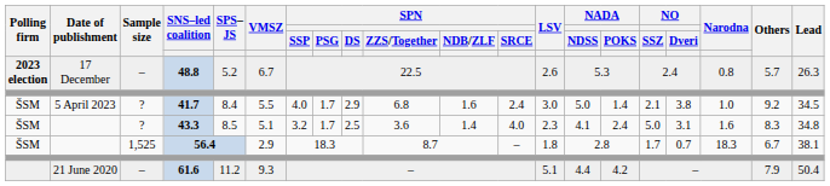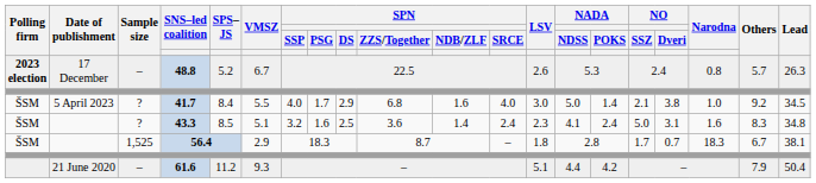41.7 | SPN / SRCE: 2.4 -> 4.0
43.3 | SPN / PSG: 1.7 -> 1.6
43.3 | SPN / SRCE: 4.0 -> 2.4
